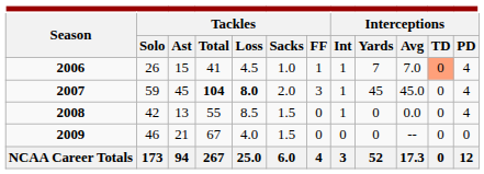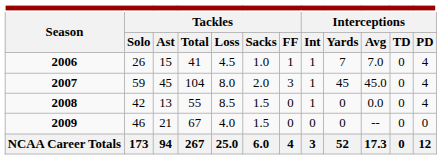2006 | column 11: lightsalmon background -> no background
2007 | column 4: bold -> normal
2007 | column 5: bold -> normal
